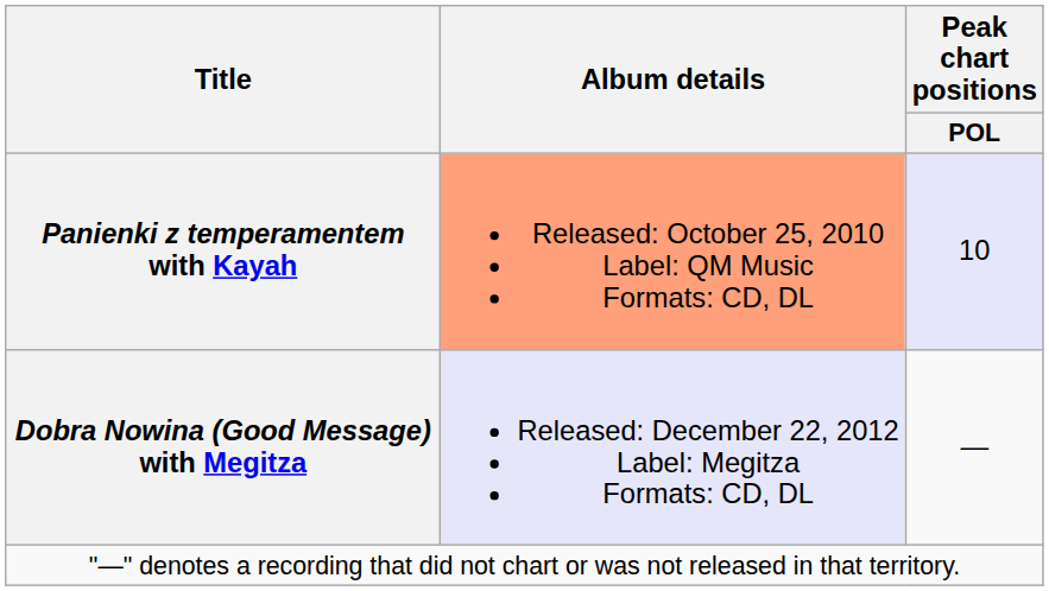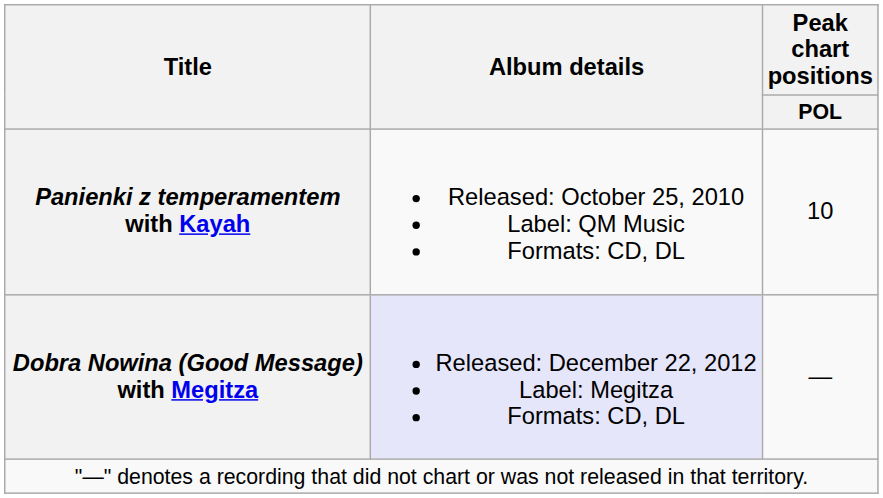Panienki z temperamentem with Kayah | Album details: lightsalmon background -> no background
Panienki z temperamentem with Kayah | Peak chart positions / POL: lavender background -> no background
